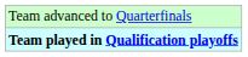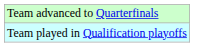row 2 | column 1: bold -> normal
